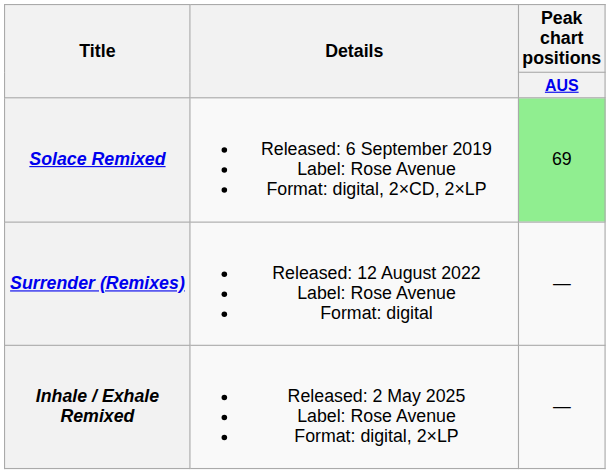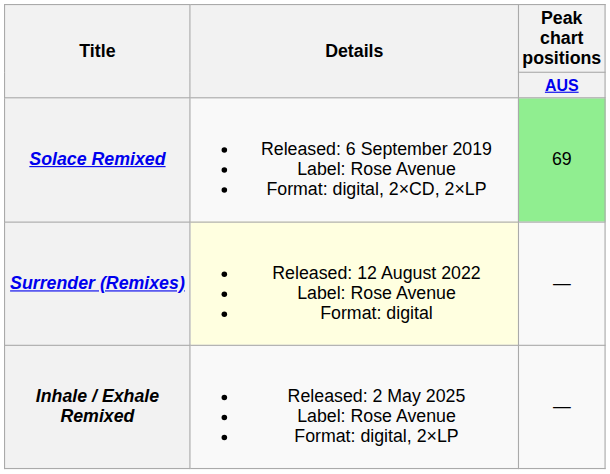Surrender (Remixes) | Details: no background -> lightyellow background
